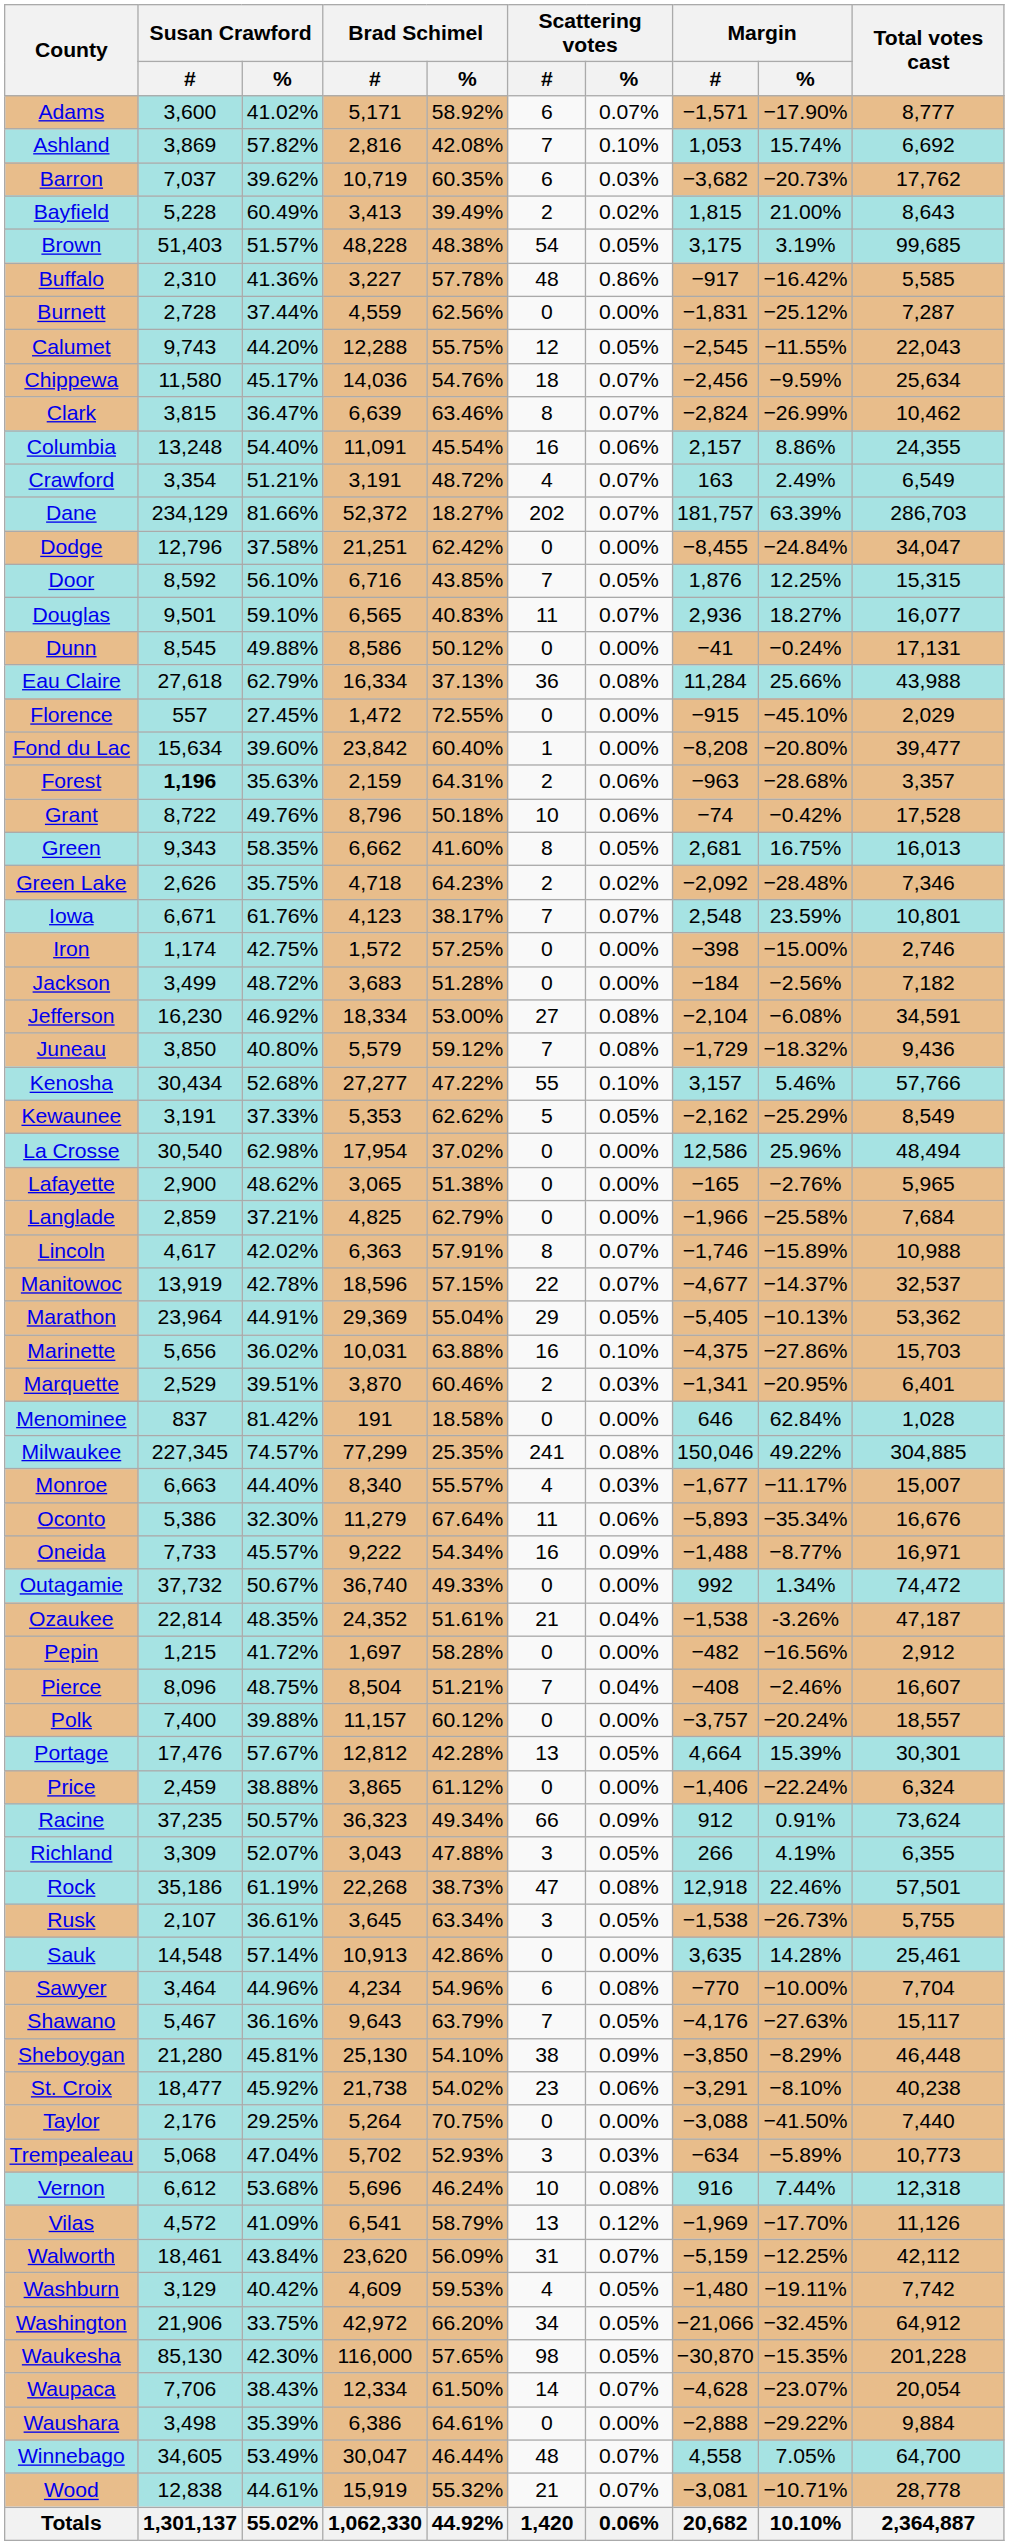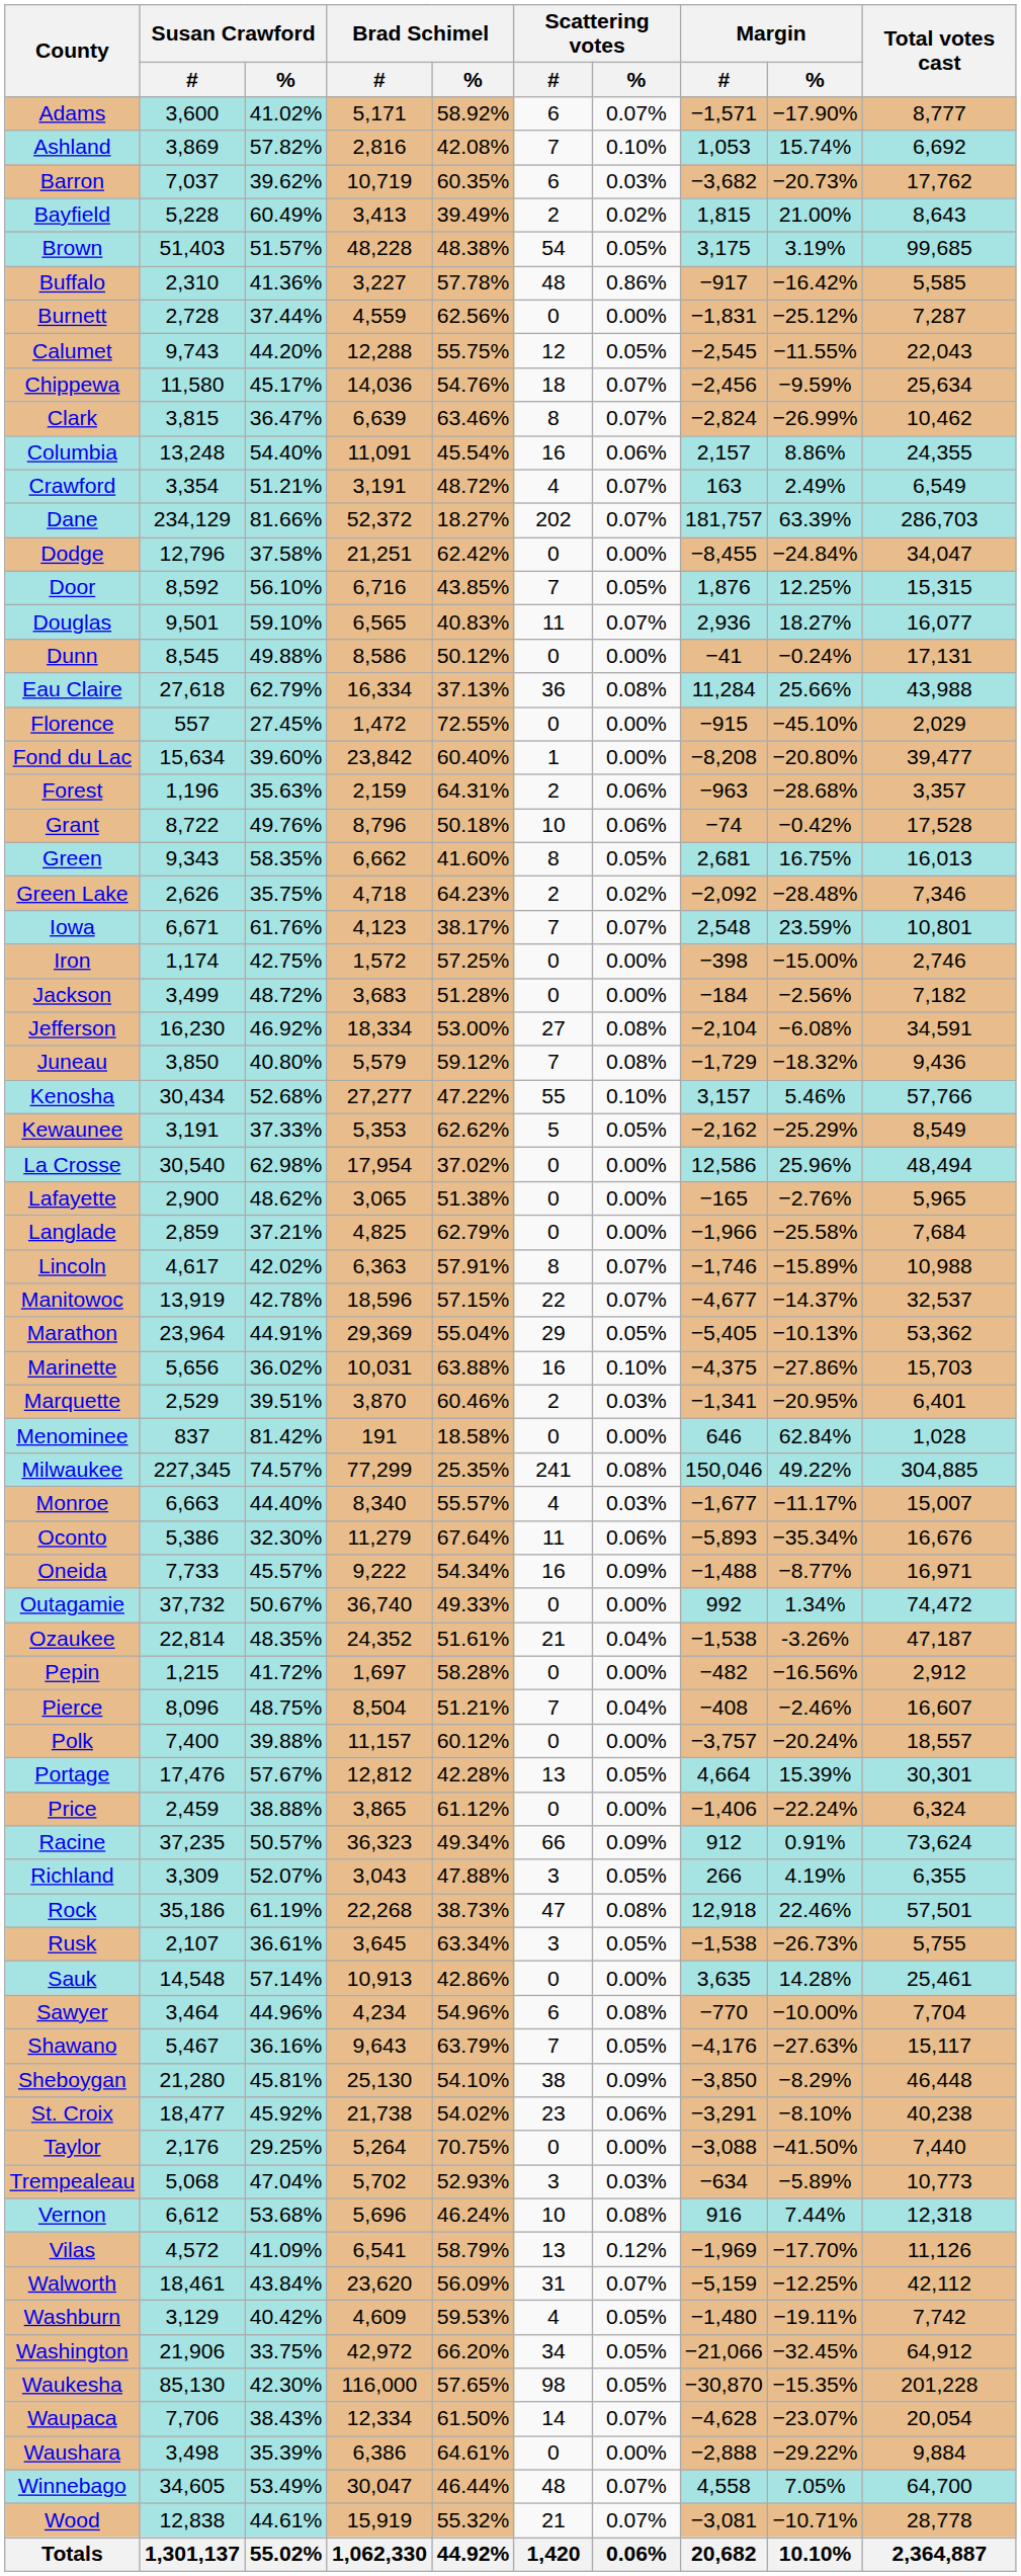Forest | Susan Crawford / #: bold -> normal
